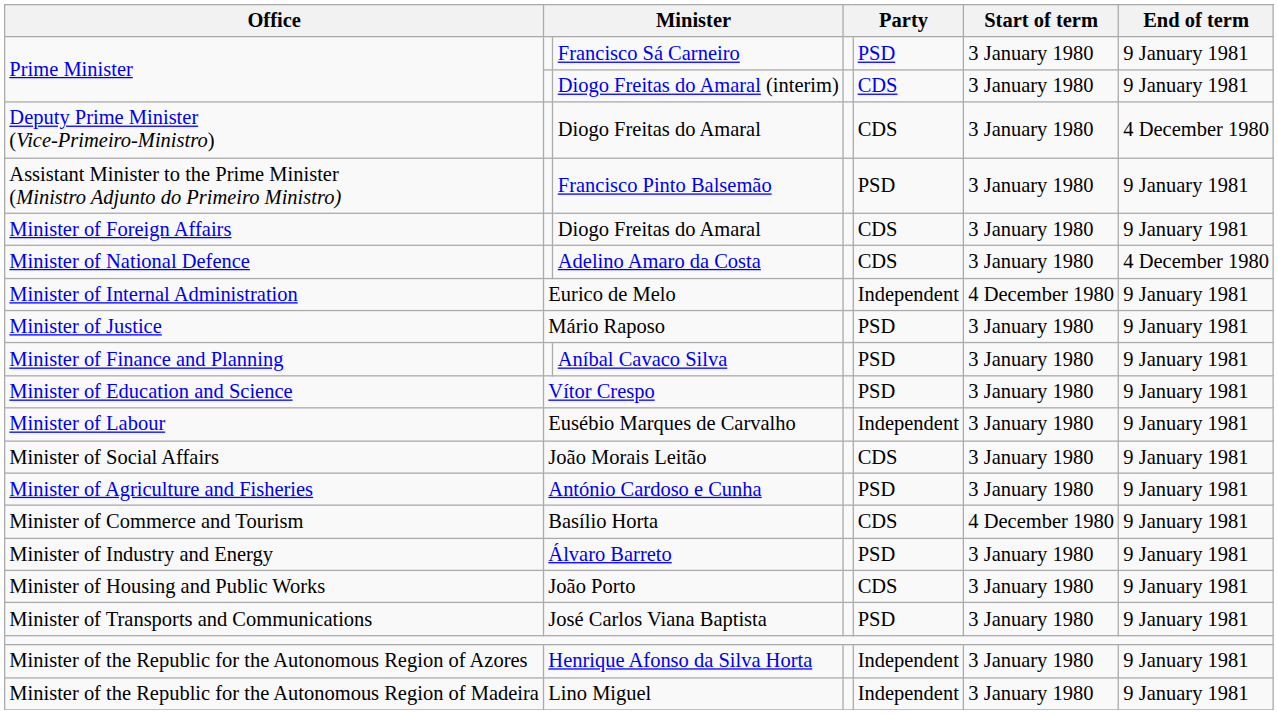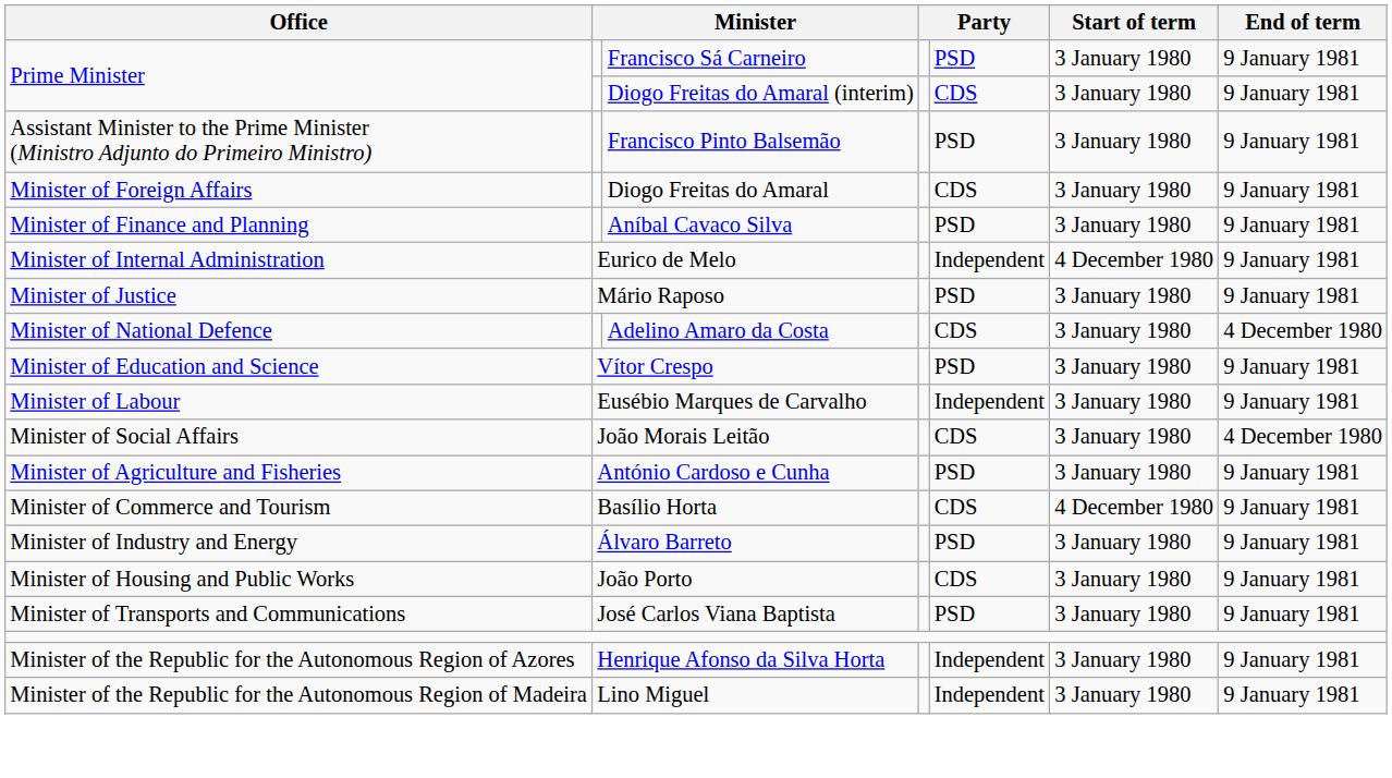- row: Deputy Prime Minister (Vice-Primeiro-Ministro) | Diogo Freitas do Amaral | CDS | 3 January 1980 | 4 December 1980
rows swapped: Minister of National Defence <-> Minister of Finance and Planning
Minister of Social Affairs | End of term: 9 January 1981 -> 4 December 1980
